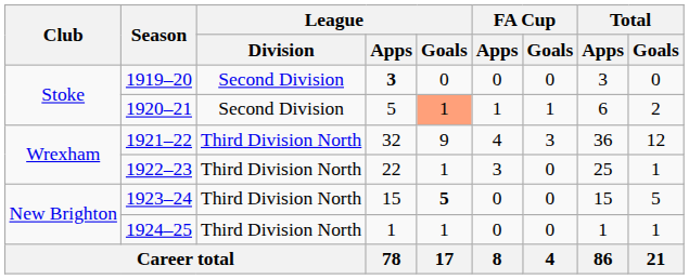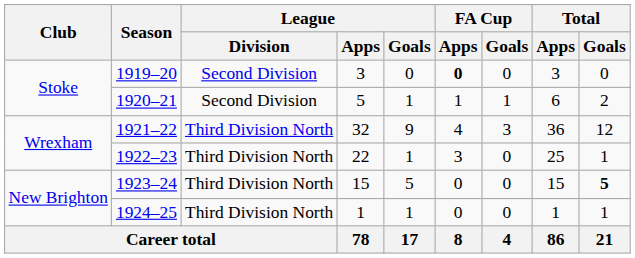1919–20 | League / Apps: bold -> normal
1919–20 | FA Cup / Apps: normal -> bold
1920–21 | League / Goals: lightsalmon background -> no background
1923–24 | League / Goals: bold -> normal
1923–24 | Total / Goals: normal -> bold
